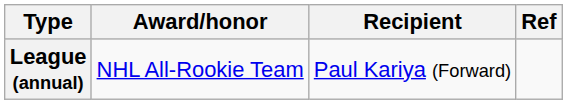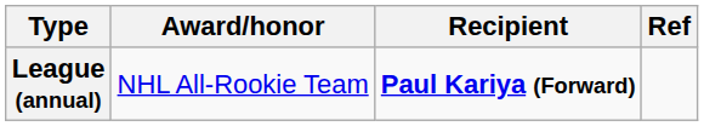row 2 | Recipient: normal -> bold
